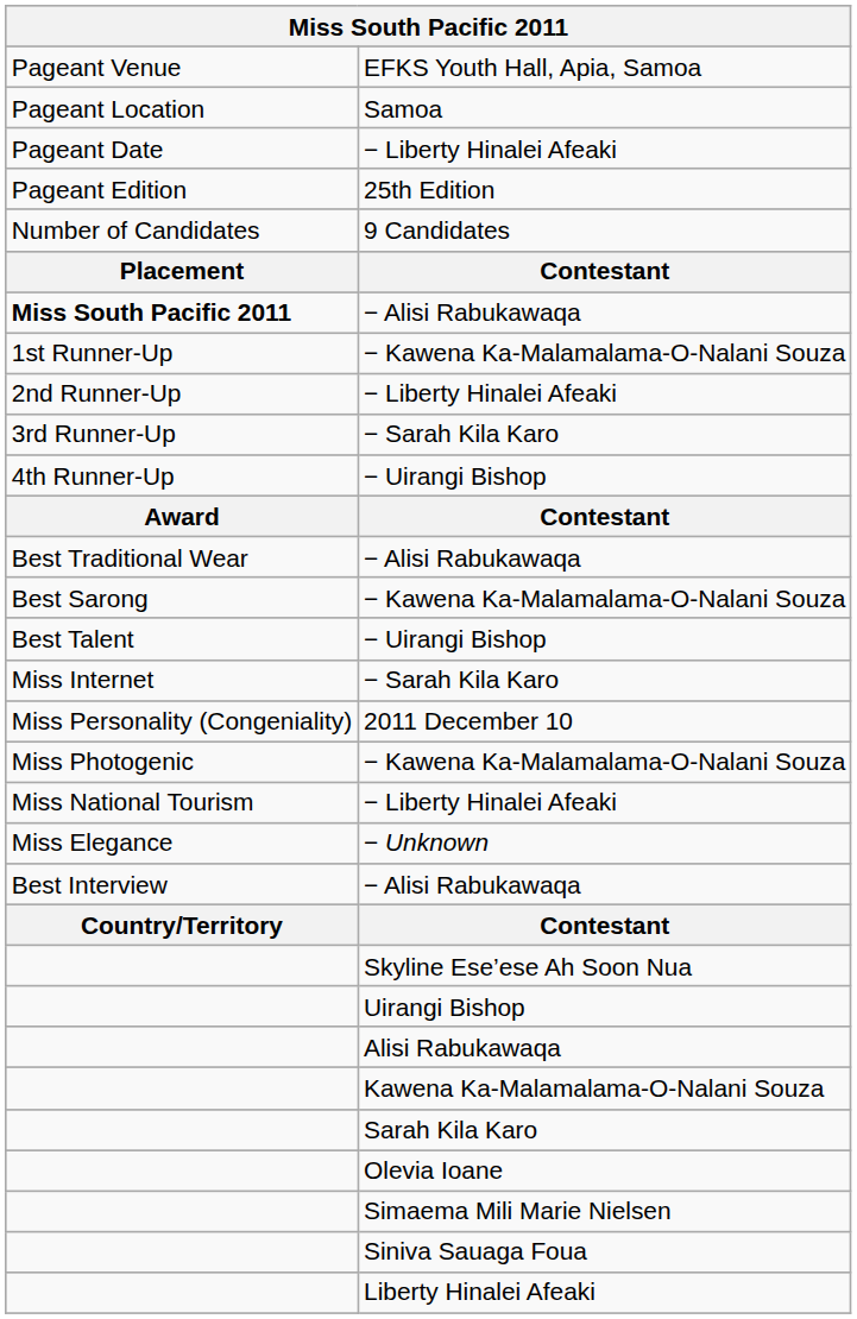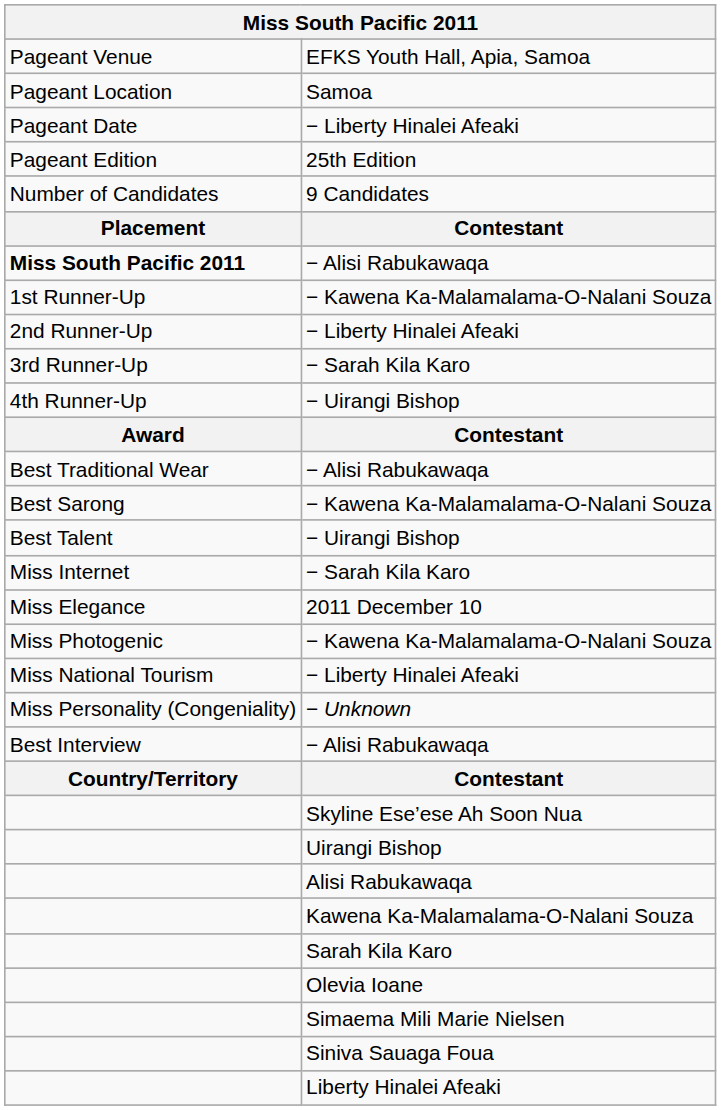row 18 | column 1: Miss Personality (Congeniality) -> Miss Elegance
row 21 | column 1: Miss Elegance -> Miss Personality (Congeniality)
